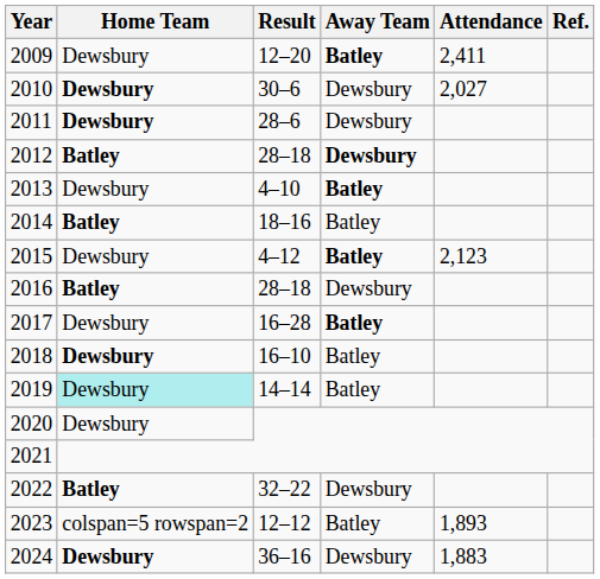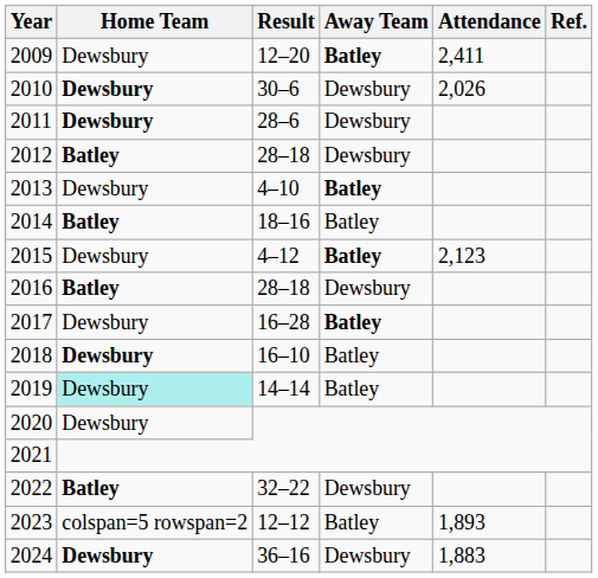2010 | Attendance: 2,027 -> 2,026
2012 | Away Team: bold -> normal
